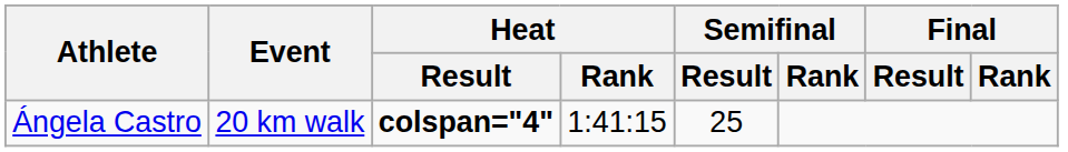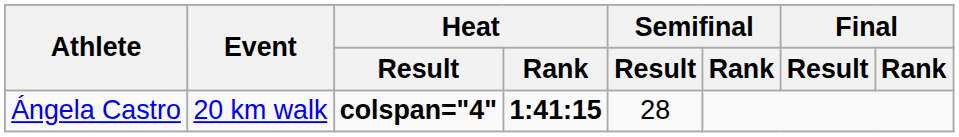Ángela Castro | Heat / Rank: normal -> bold
Ángela Castro | Semifinal / Result: 25 -> 28
